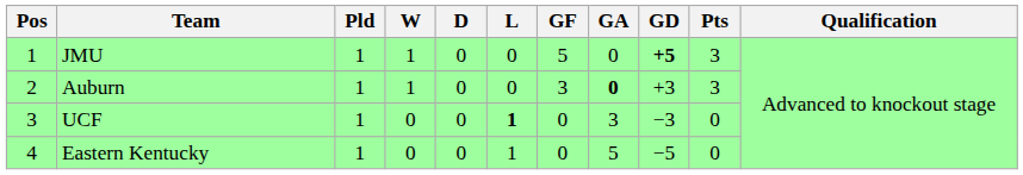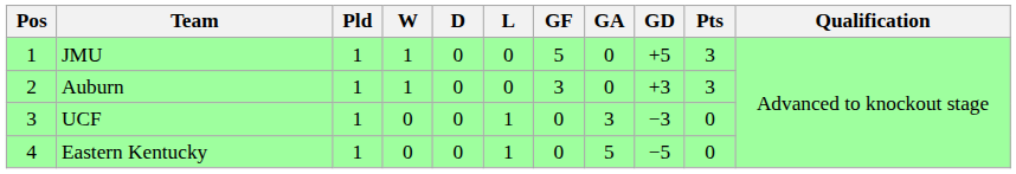JMU | GD: bold -> normal
Auburn | GA: bold -> normal
UCF | L: bold -> normal
